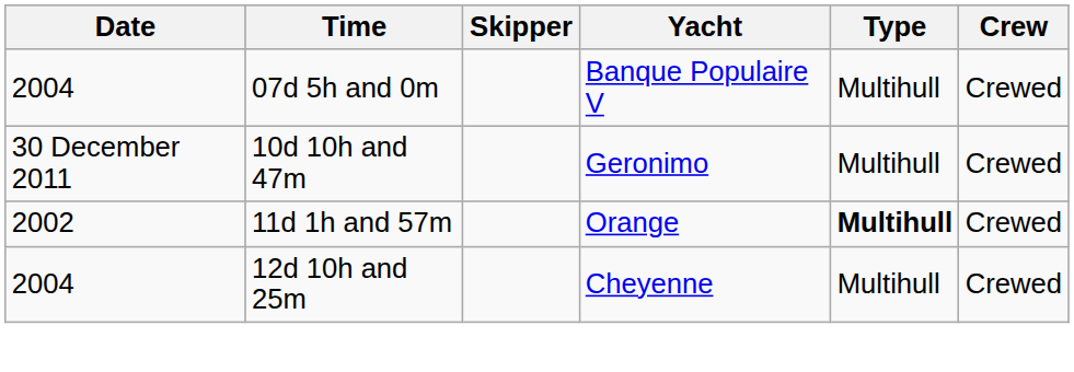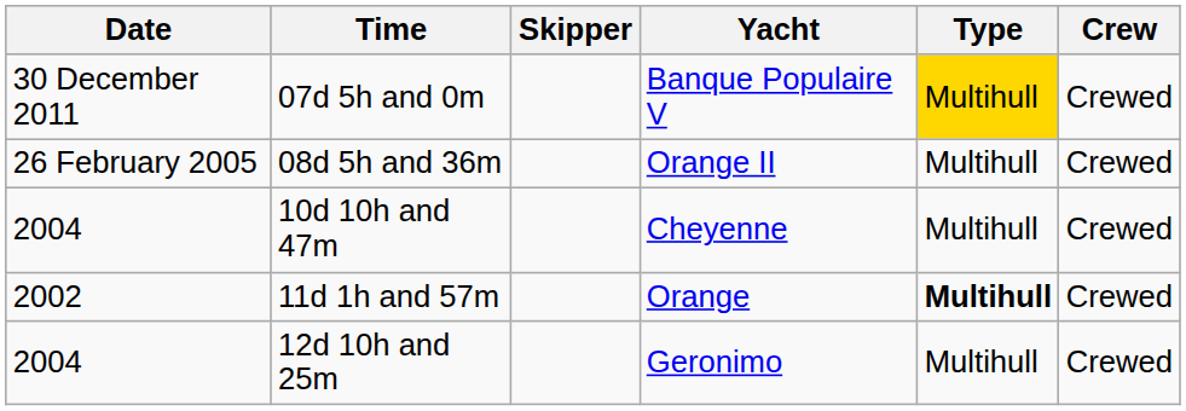07d 5h and 0m | Date: 2004 -> 30 December 2011
07d 5h and 0m | Type: no background -> gold background
+ row: 26 February 2005 | 08d 5h and 36m | Orange II | Multihull | Crewed
10d 10h and 47m | Date: 30 December 2011 -> 2004
10d 10h and 47m | Yacht: Geronimo -> Cheyenne
12d 10h and 25m | Yacht: Cheyenne -> Geronimo
